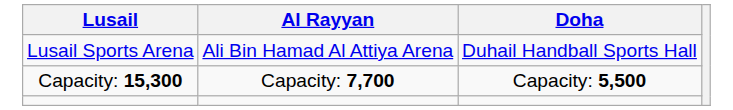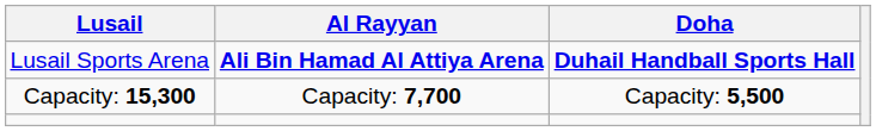Lusail Sports Arena | Al Rayyan: normal -> bold
Lusail Sports Arena | Doha: normal -> bold
